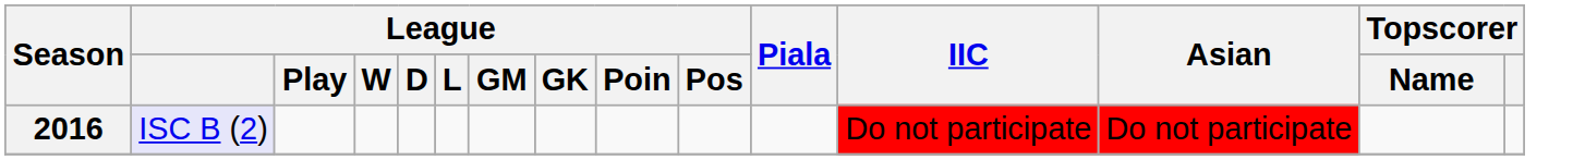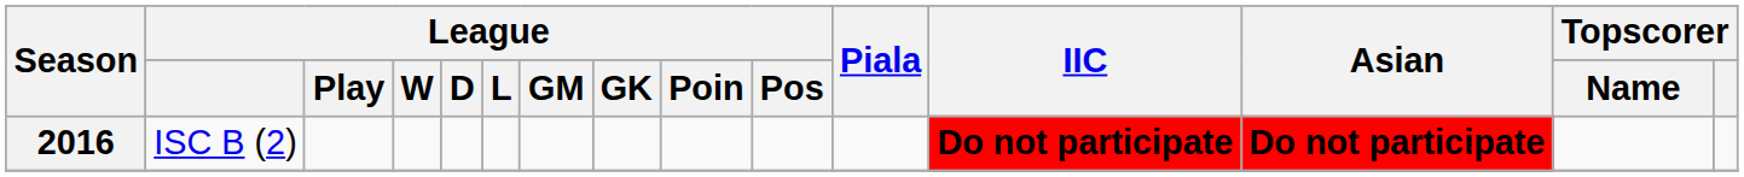2016 | League: lavender background -> no background
2016 | IIC: normal -> bold
2016 | Asian: normal -> bold
